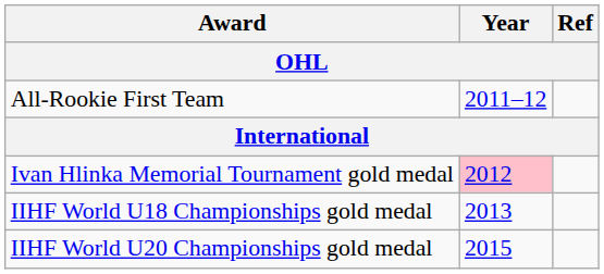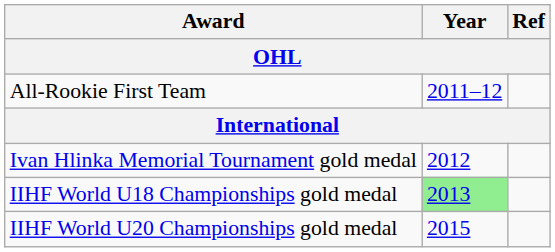Ivan Hlinka Memorial Tournament gold medal | Year: pink background -> no background
IIHF World U18 Championships gold medal | Year: no background -> lightgreen background
